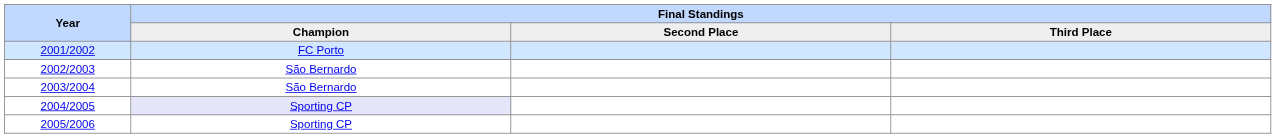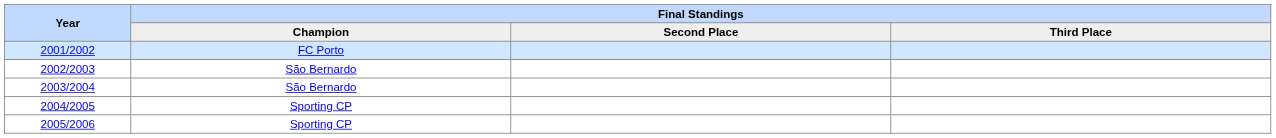2004/2005 | Final Standings / Champion: lavender background -> no background
